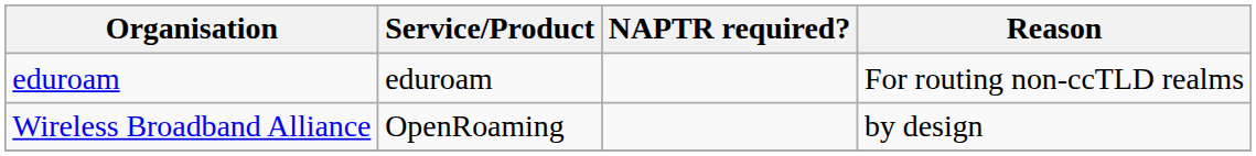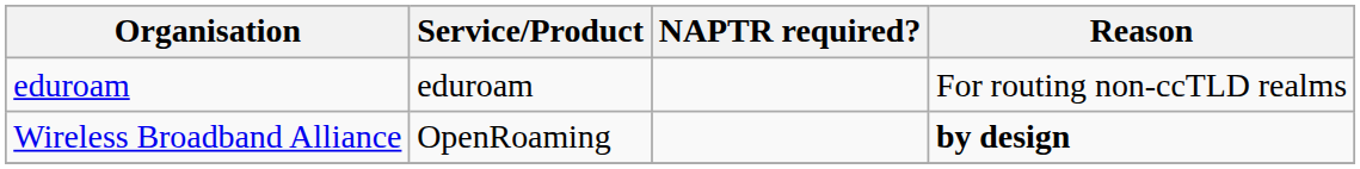Wireless Broadband Alliance | Reason: normal -> bold
